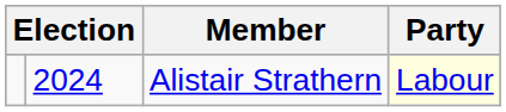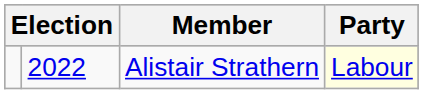Alistair Strathern | column 2: 2024 -> 2022
